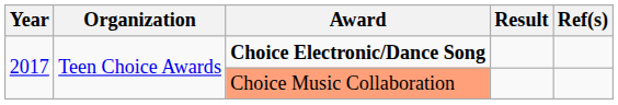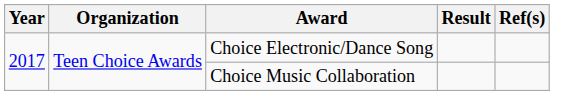Choice Electronic/Dance Song | Award: bold -> normal
Choice Music Collaboration | Award: lightsalmon background -> no background
